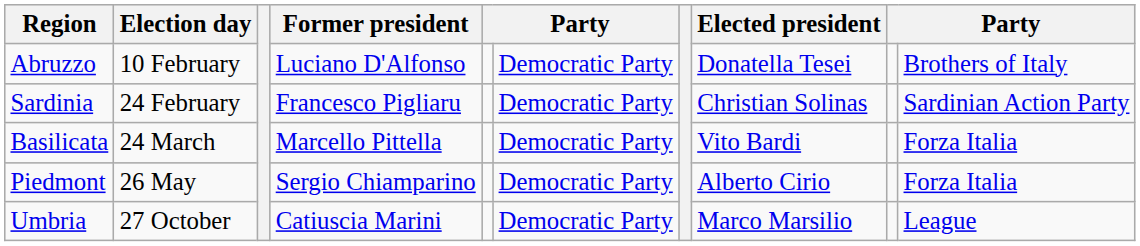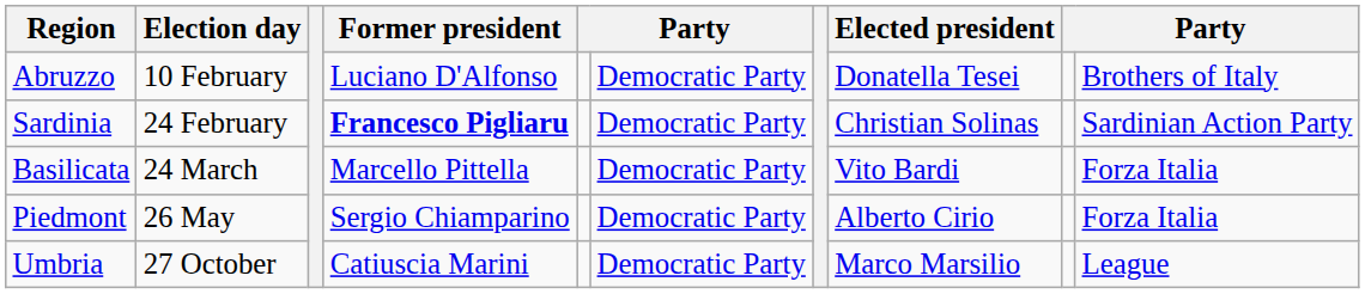Sardinia | Former president: normal -> bold
